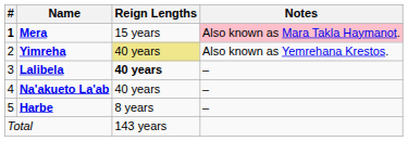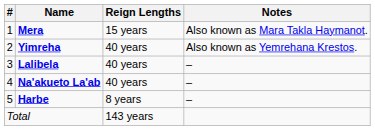Mera | #: bold -> normal
Mera | Notes: pink background -> no background
Yimreha | Reign Lengths: khaki background -> no background
Lalibela | Reign Lengths: bold -> normal
